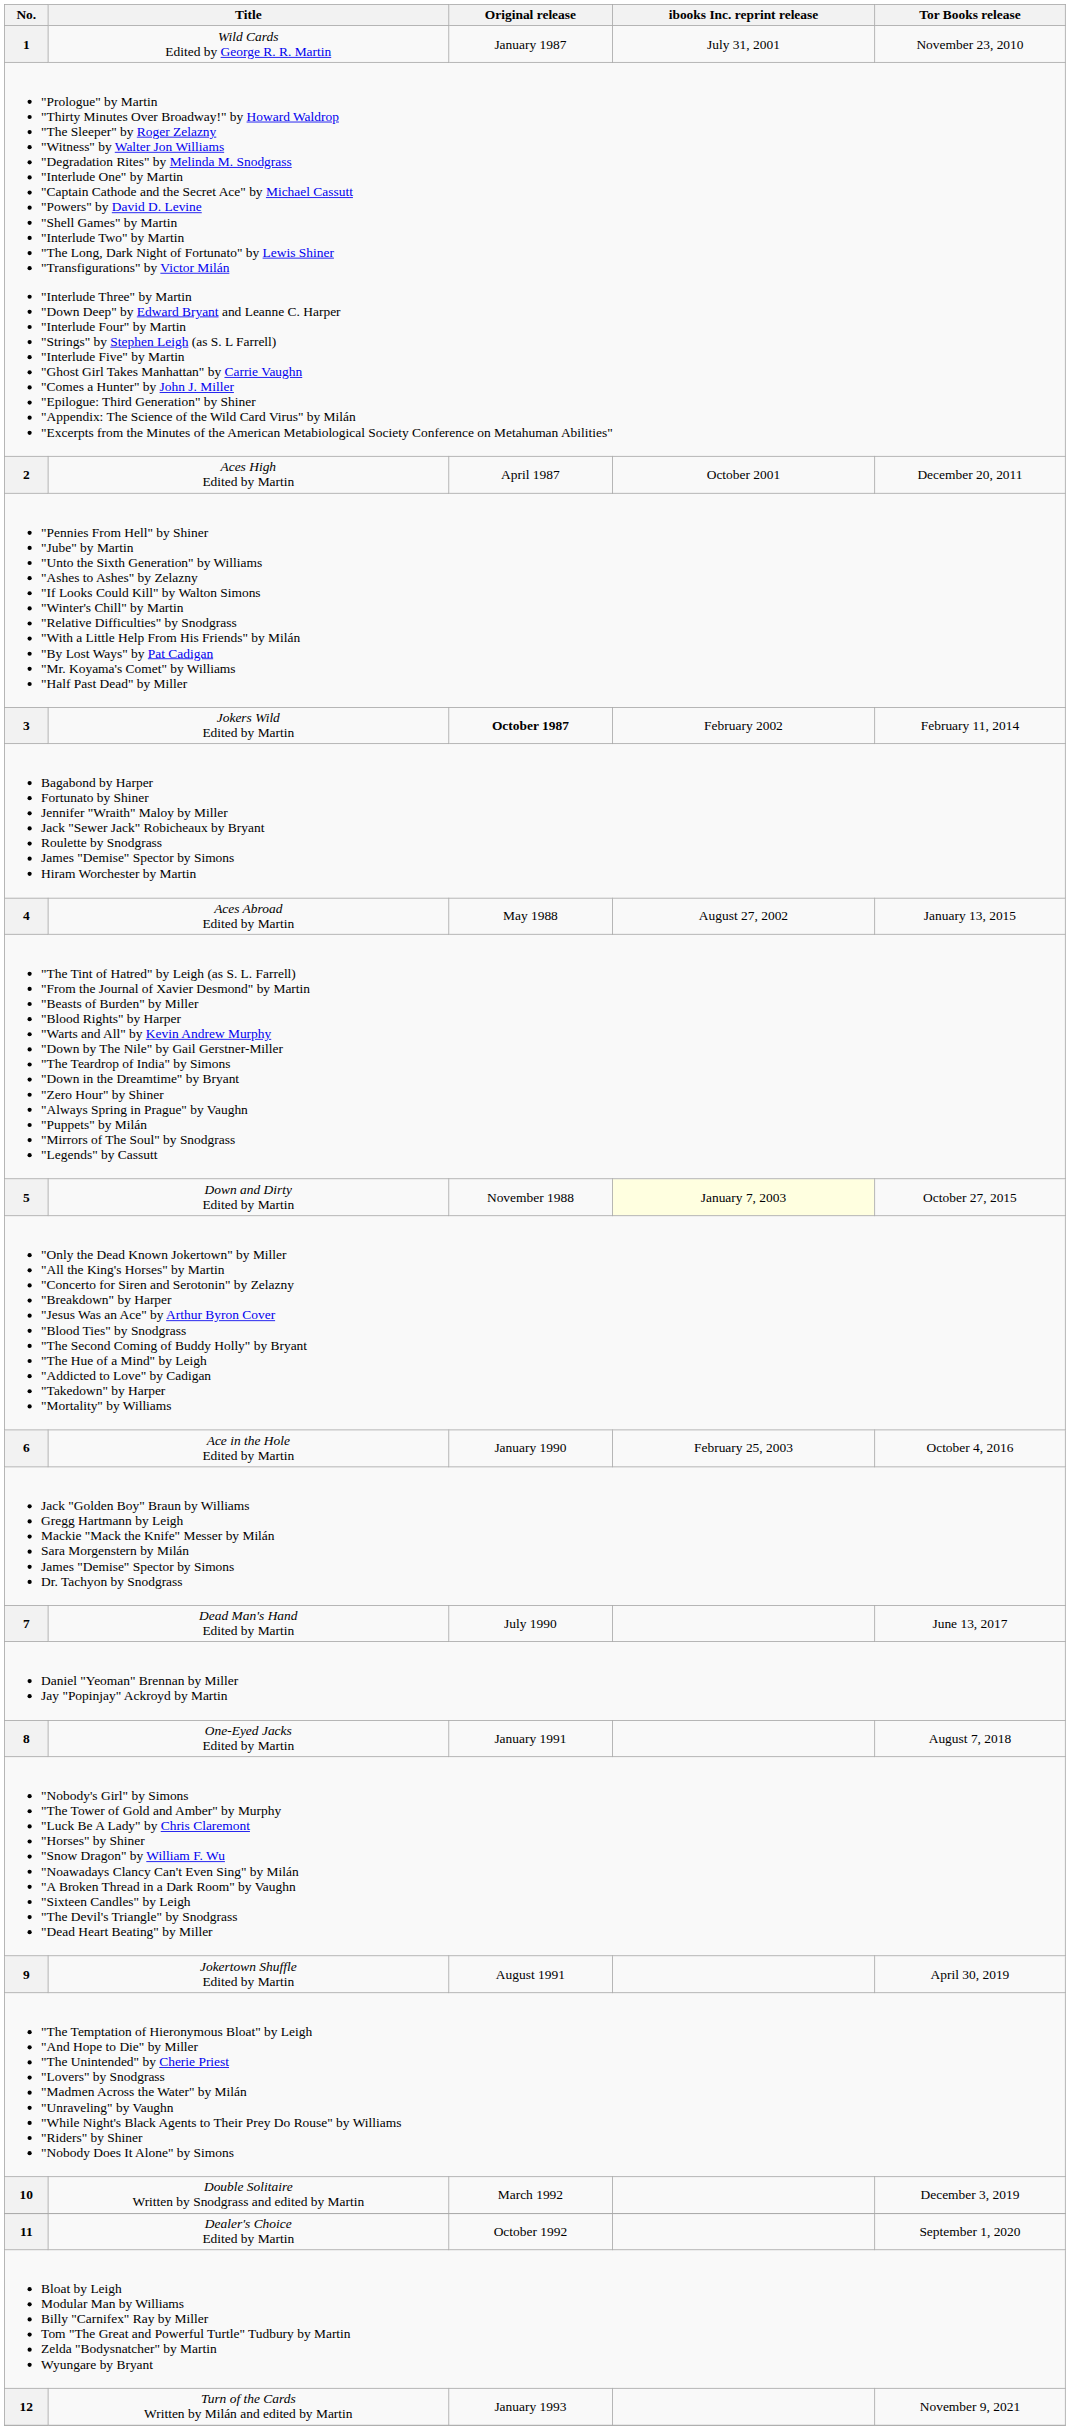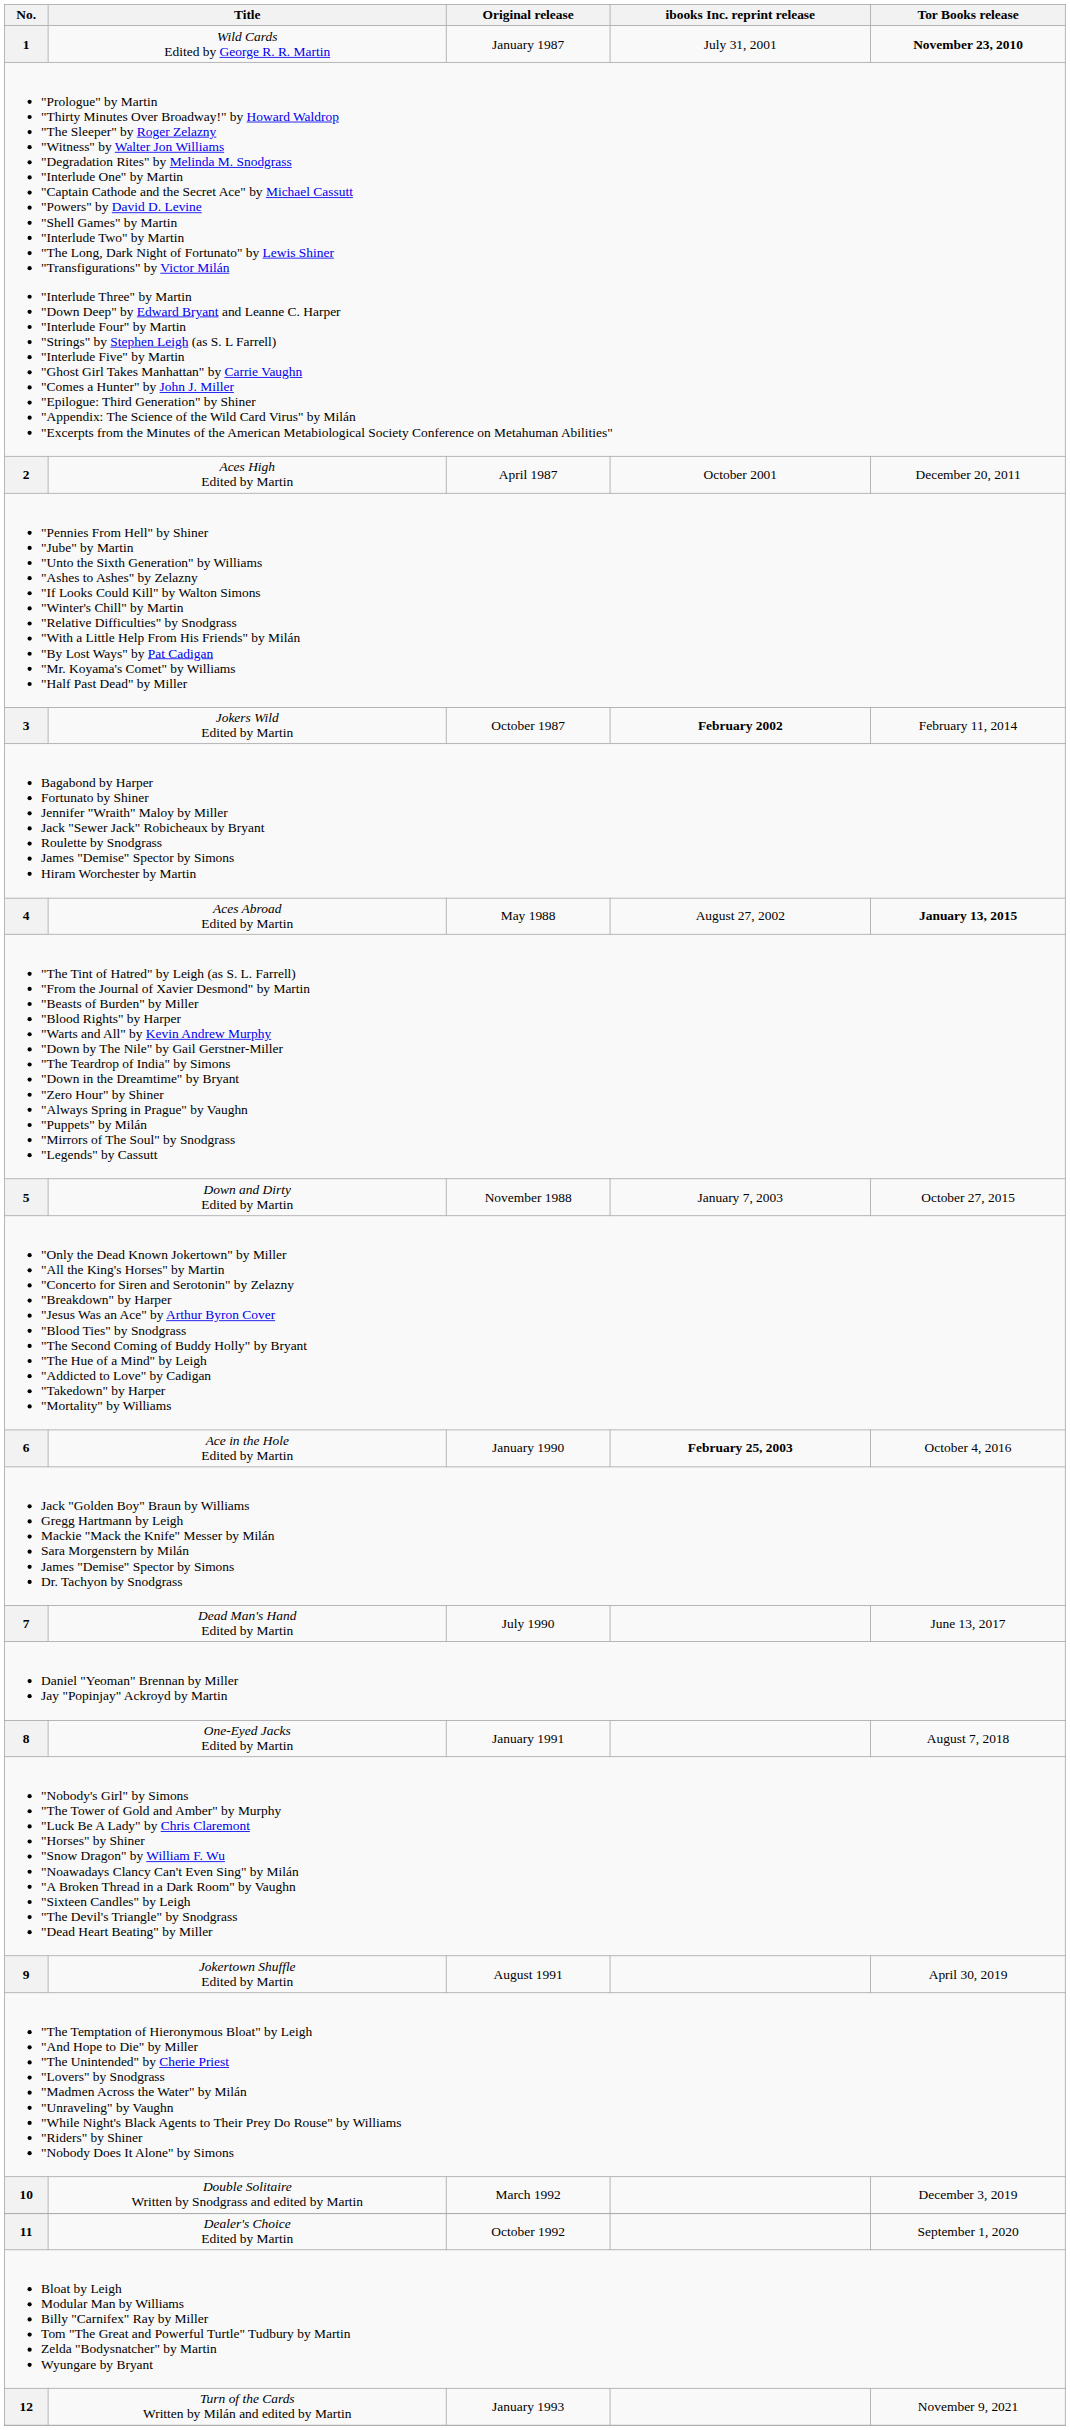Wild Cards Edited by George R. R. Martin | Tor Books release: normal -> bold
Jokers Wild Edited by Martin | Original release: bold -> normal
Jokers Wild Edited by Martin | ibooks Inc. reprint release: normal -> bold
Aces Abroad Edited by Martin | Tor Books release: normal -> bold
Down and Dirty Edited by Martin | ibooks Inc. reprint release: lightyellow background -> no background
Ace in the Hole Edited by Martin | ibooks Inc. reprint release: normal -> bold
